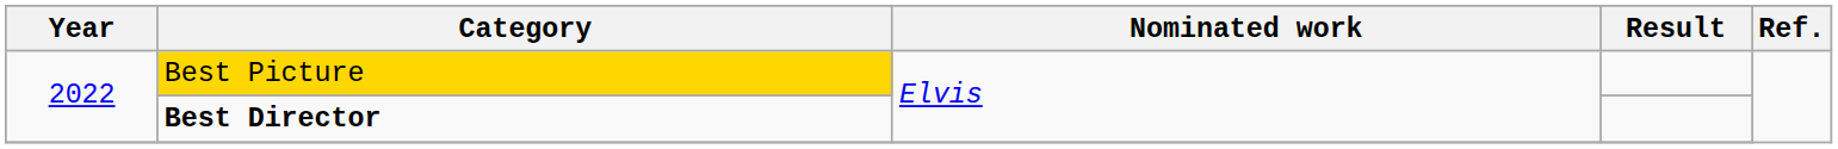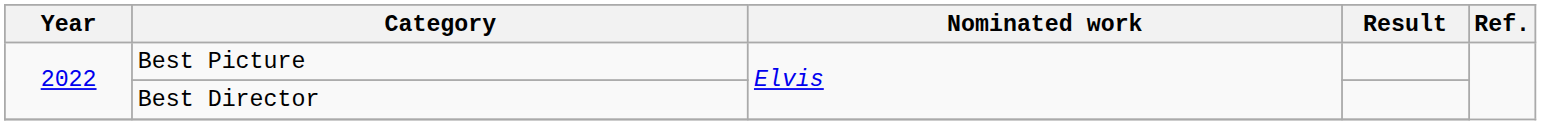Best Picture | Category: gold background -> no background
Best Director | Category: bold -> normal
